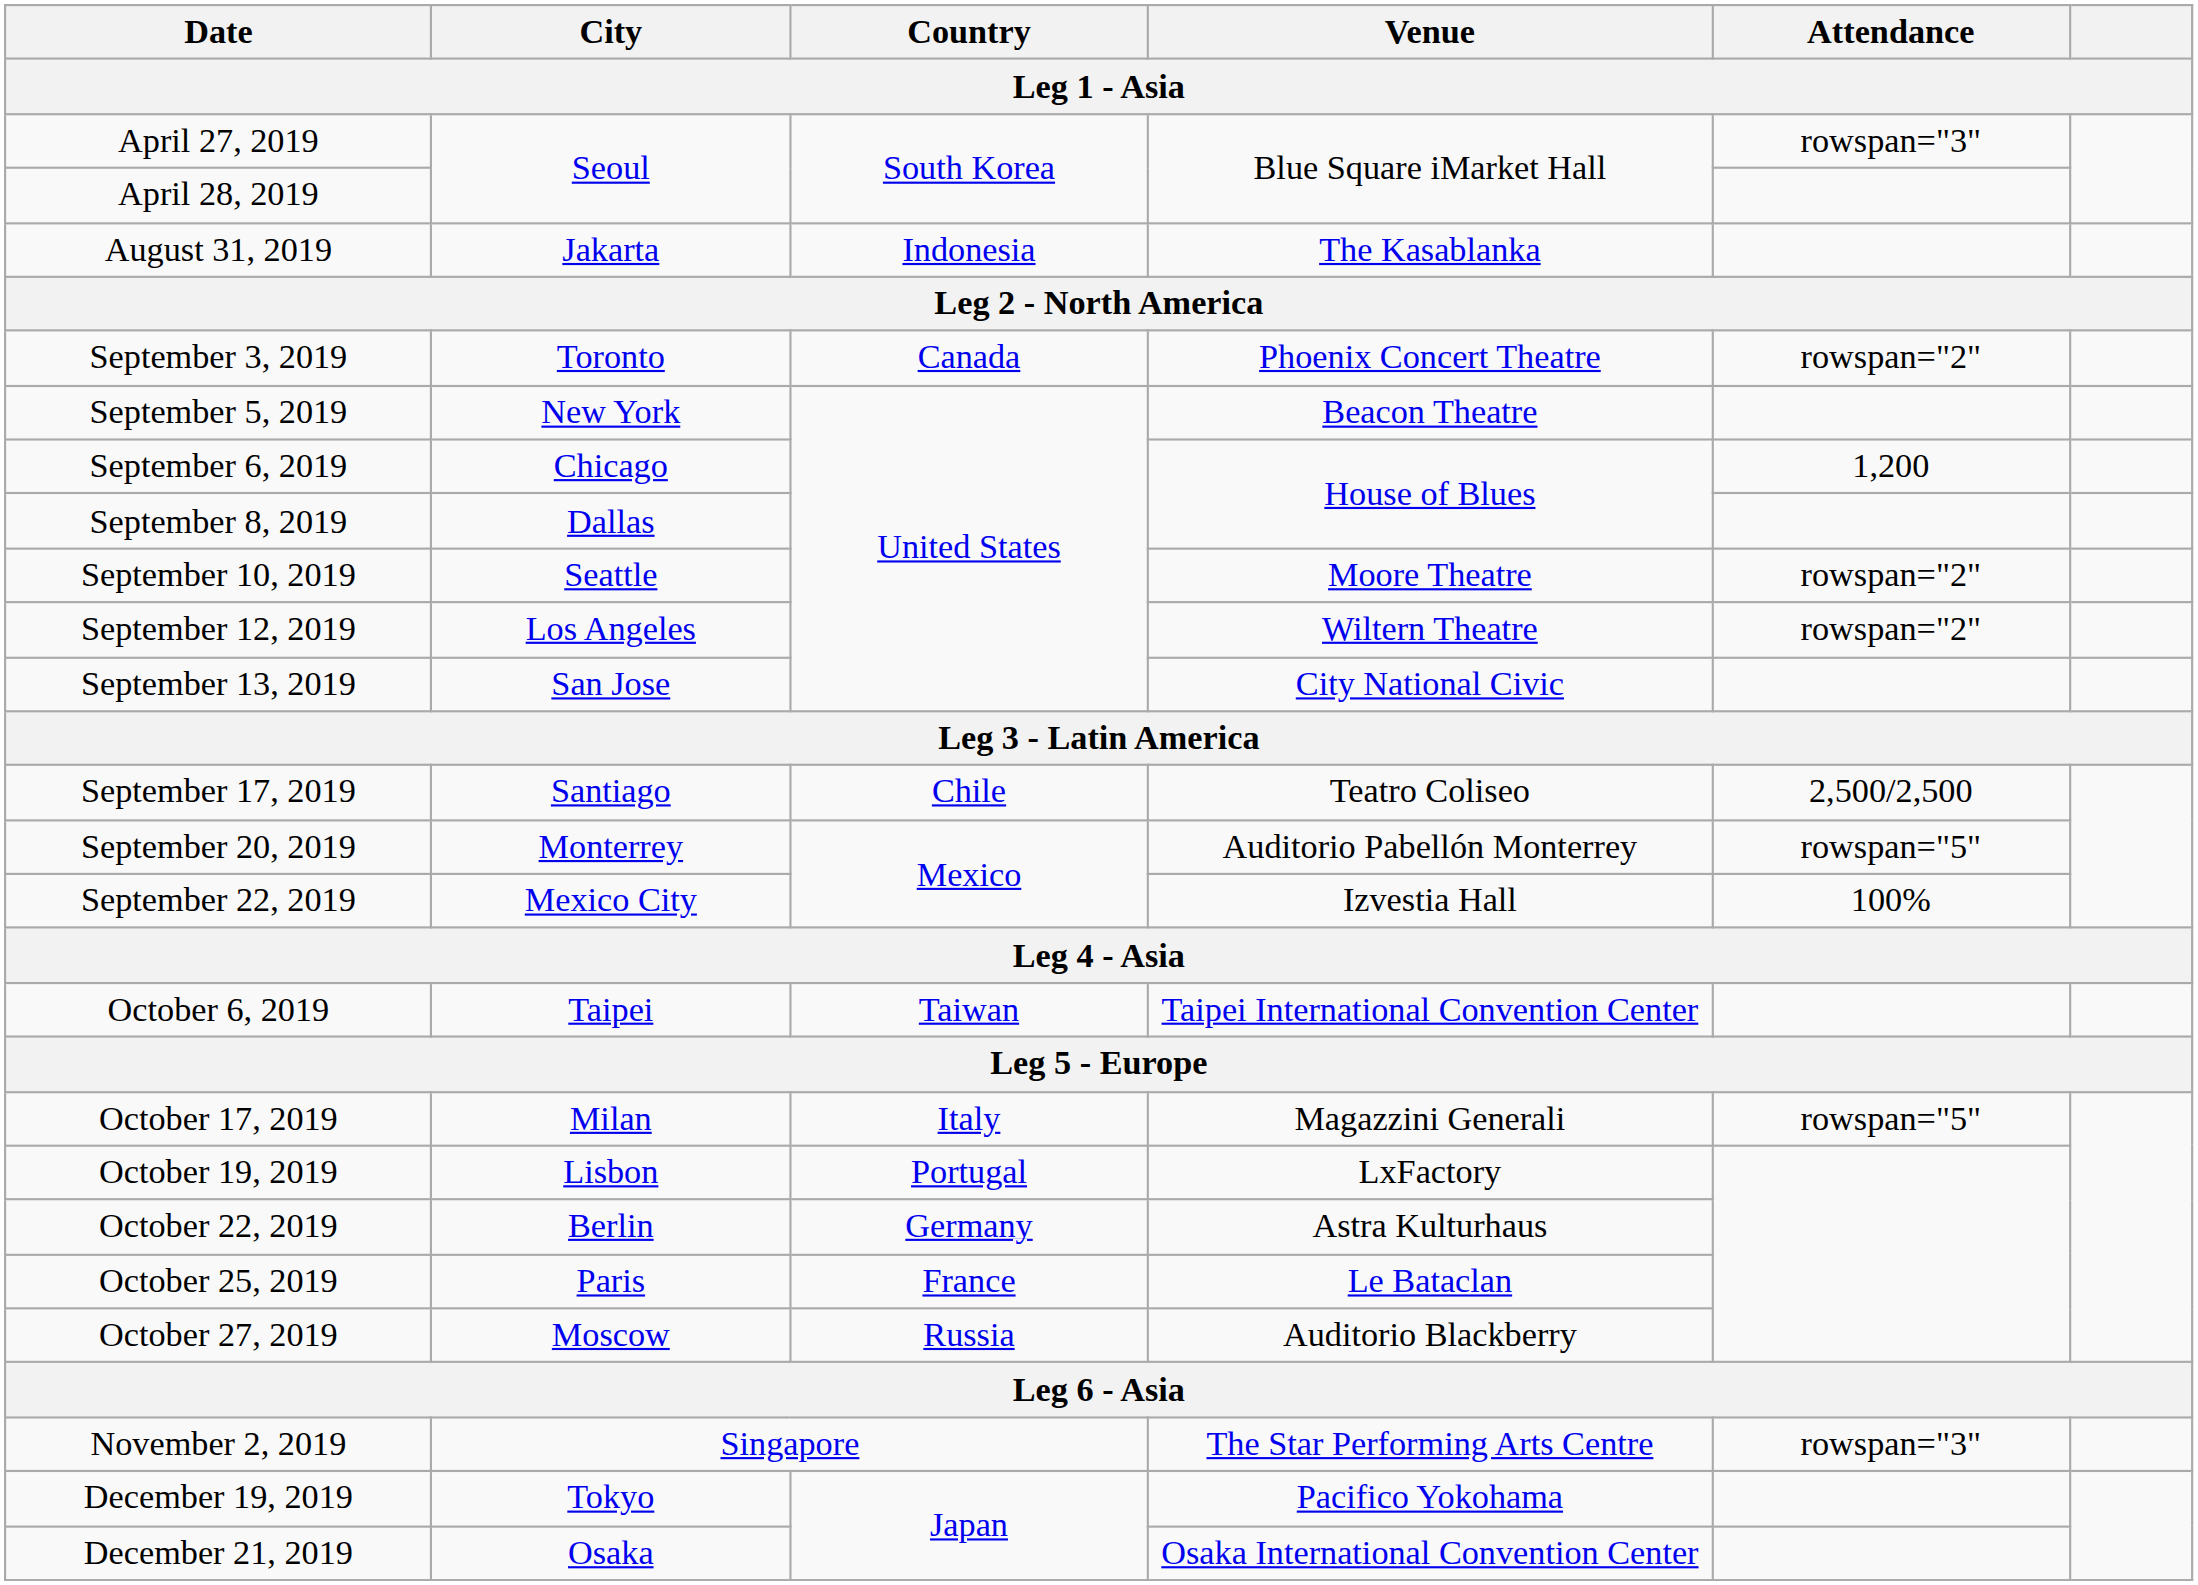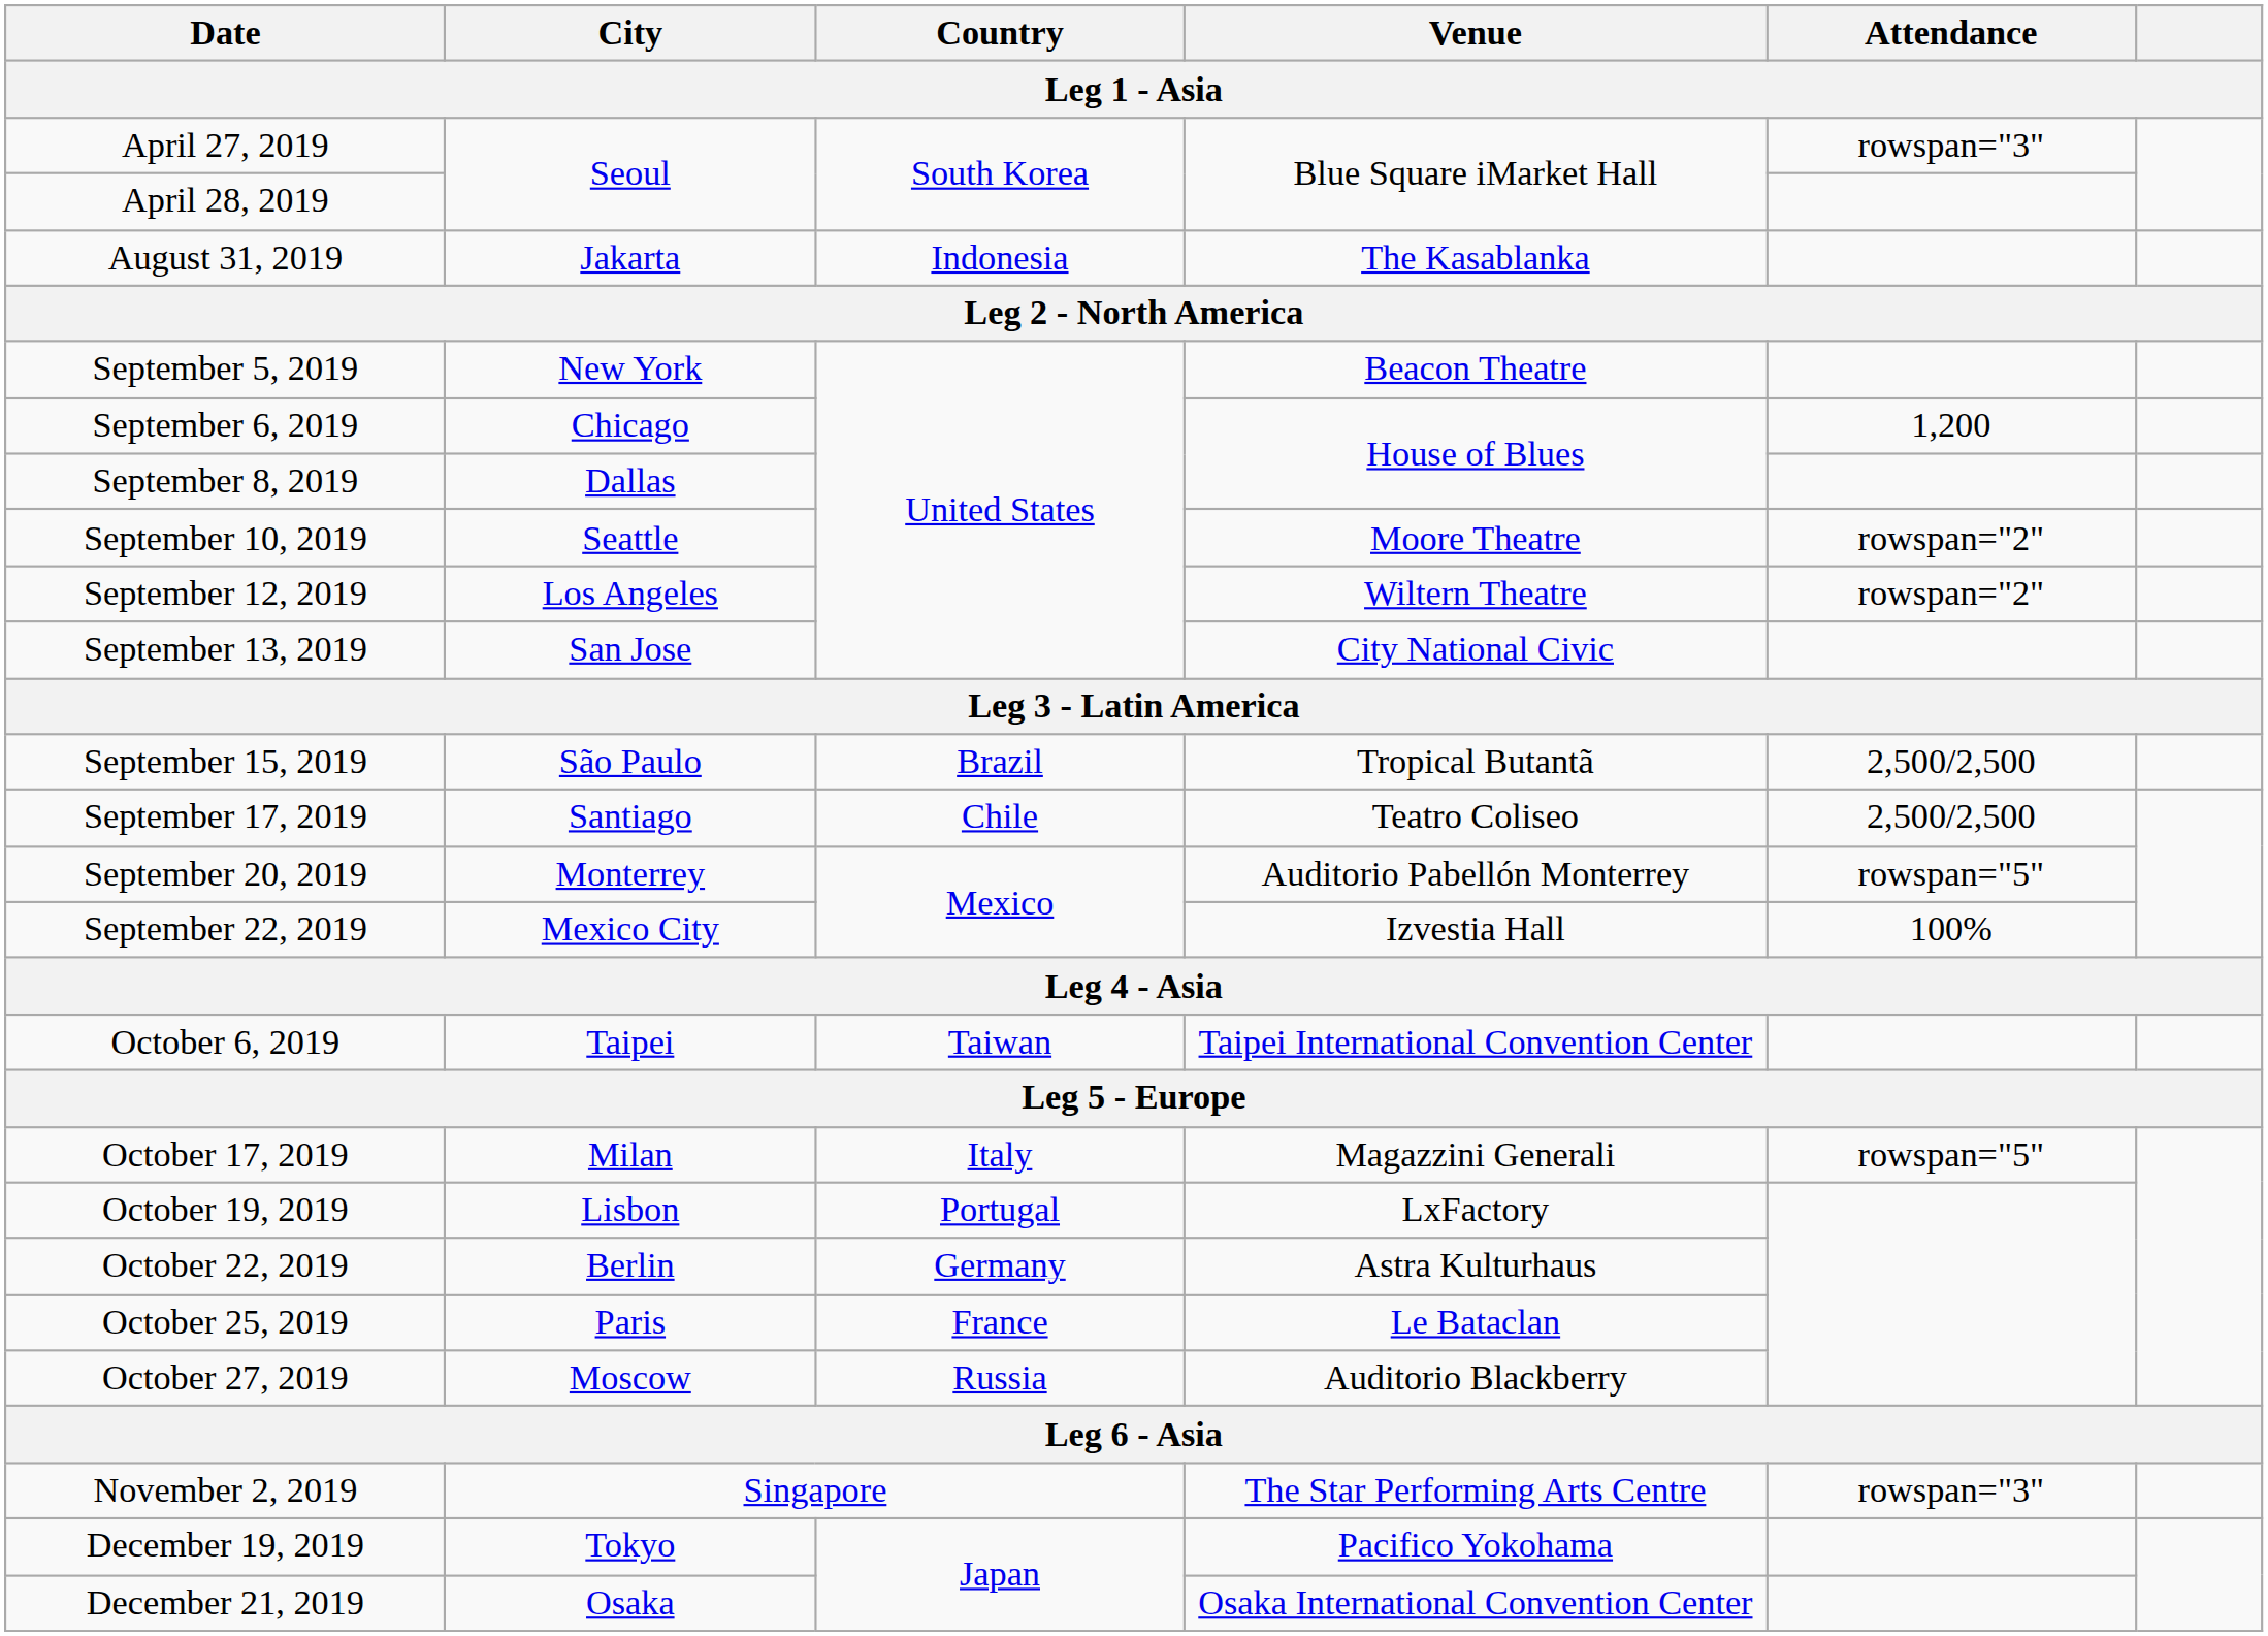- row: September 3, 2019 | Toronto | Canada | Phoenix Concert Theatre | rowspan="2"
+ row: September 15, 2019 | São Paulo | Brazil | Tropical Butantã | 2,500/2,500
